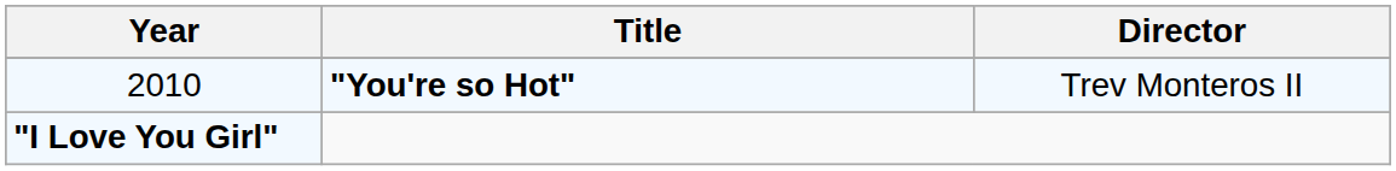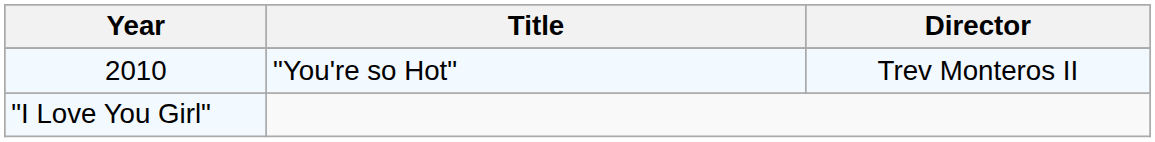2010 / "You're so Hot" | Title: bold -> normal
"I Love You Girl" | Year: bold -> normal
